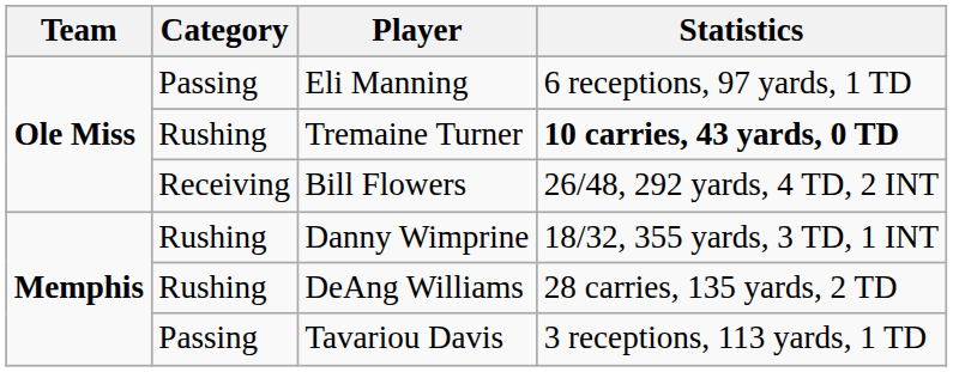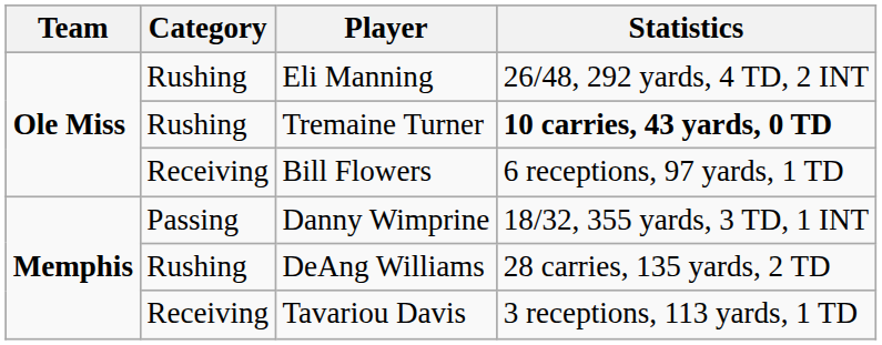Eli Manning | Category: Passing -> Rushing
Eli Manning | Statistics: 6 receptions, 97 yards, 1 TD -> 26/48, 292 yards, 4 TD, 2 INT
Bill Flowers | Statistics: 26/48, 292 yards, 4 TD, 2 INT -> 6 receptions, 97 yards, 1 TD
Danny Wimprine | Category: Rushing -> Passing
Tavariou Davis | Category: Passing -> Receiving
